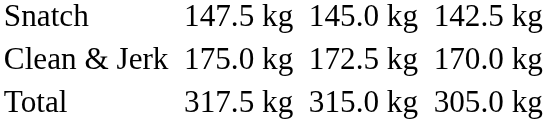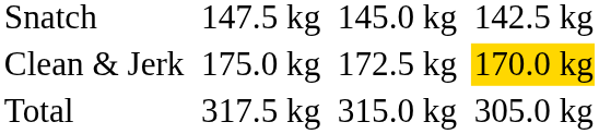Clean & Jerk | column 4: no background -> gold background
